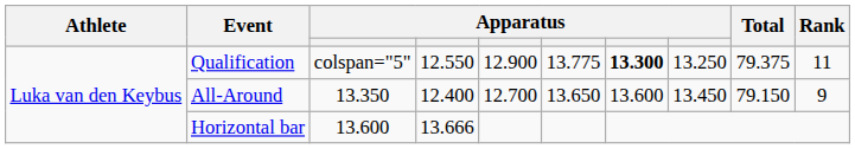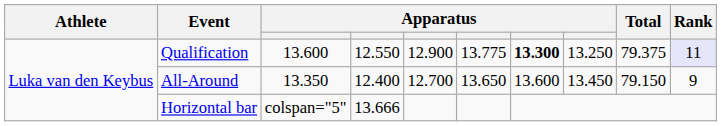Qualification | column 3: colspan="5" -> 13.600
Qualification | Rank: no background -> lavender background
Horizontal bar | column 3: 13.600 -> colspan="5"
